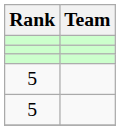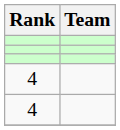row 5 | Rank: 5 -> 4
row 6 | Rank: 5 -> 4
